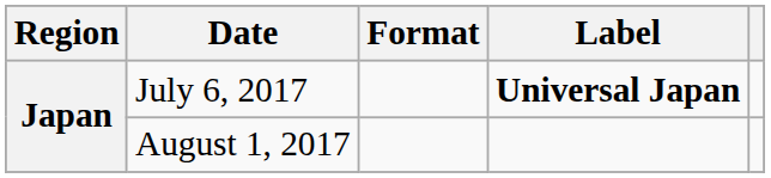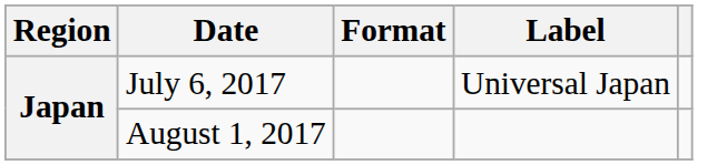July 6, 2017 | Label: bold -> normal
